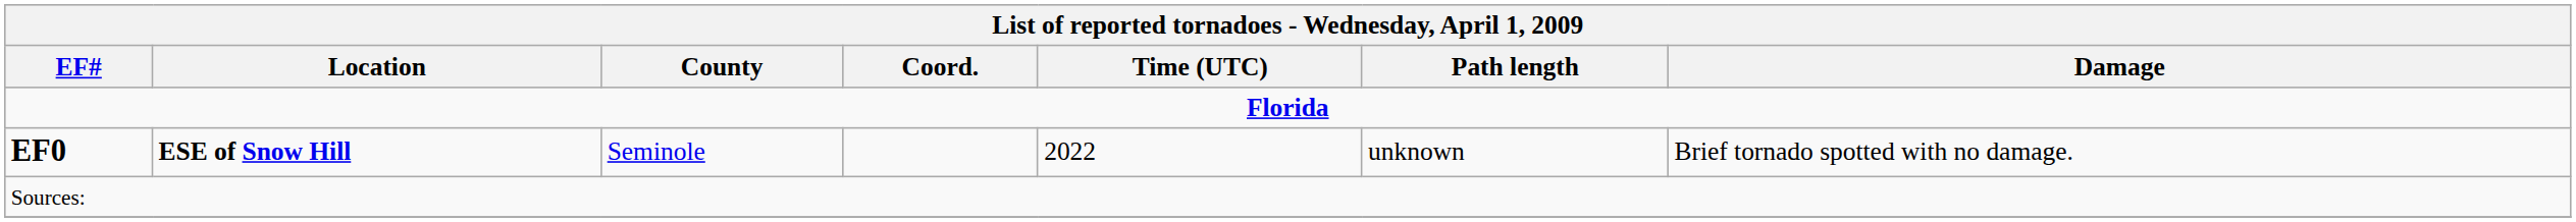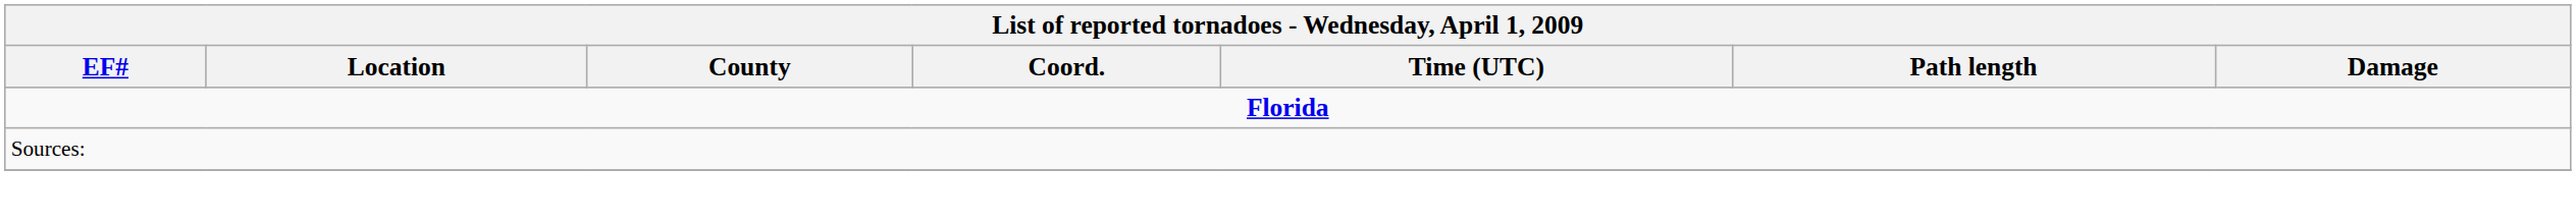- row: EF0 | ESE of Snow Hill | Seminole | 2022 | unknown | Brief tornado spotted with no damage.
